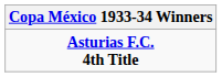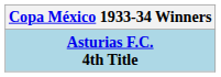row 2 | column 1: no background -> lightblue background
